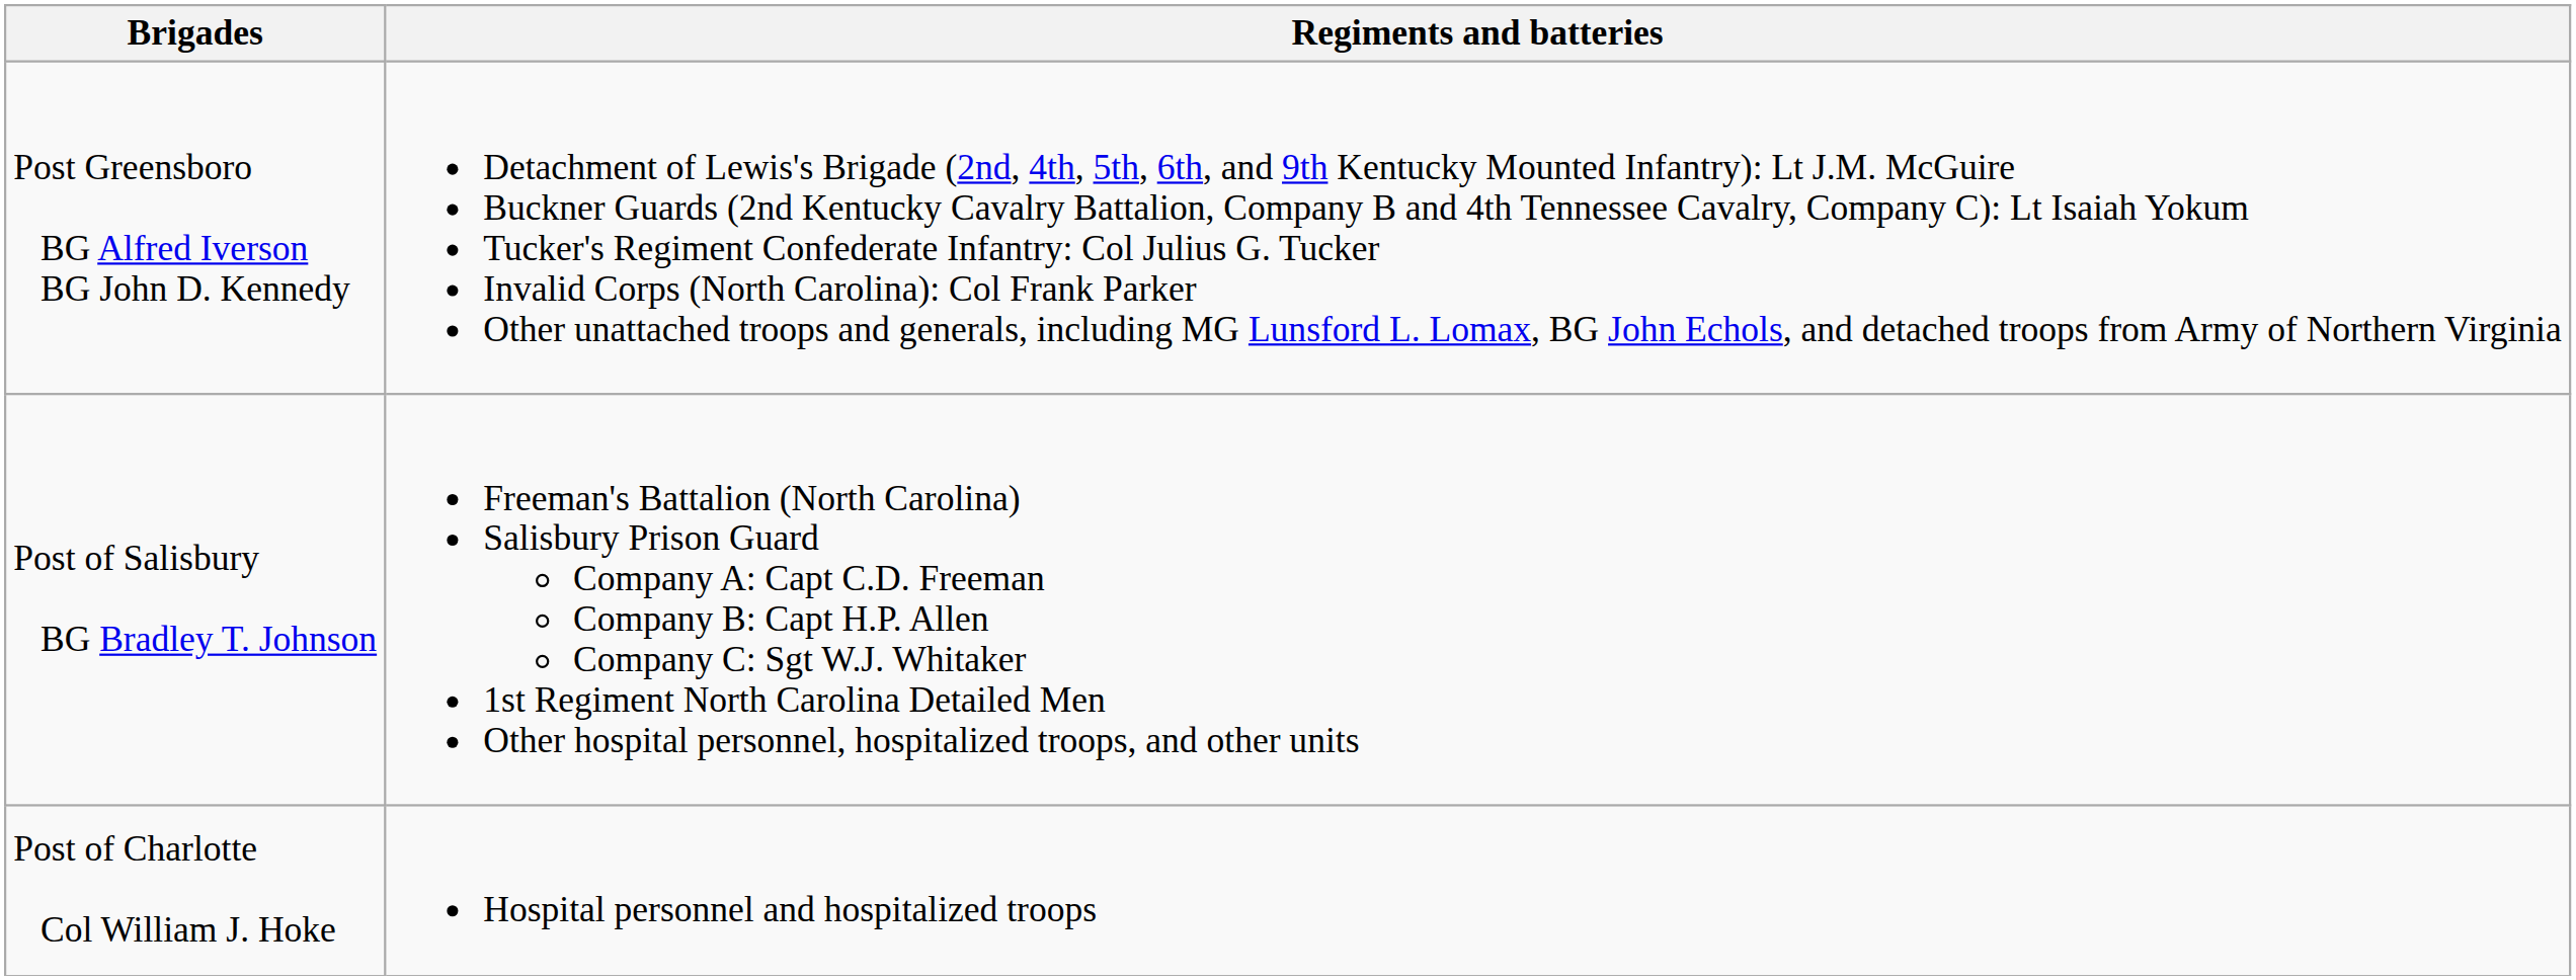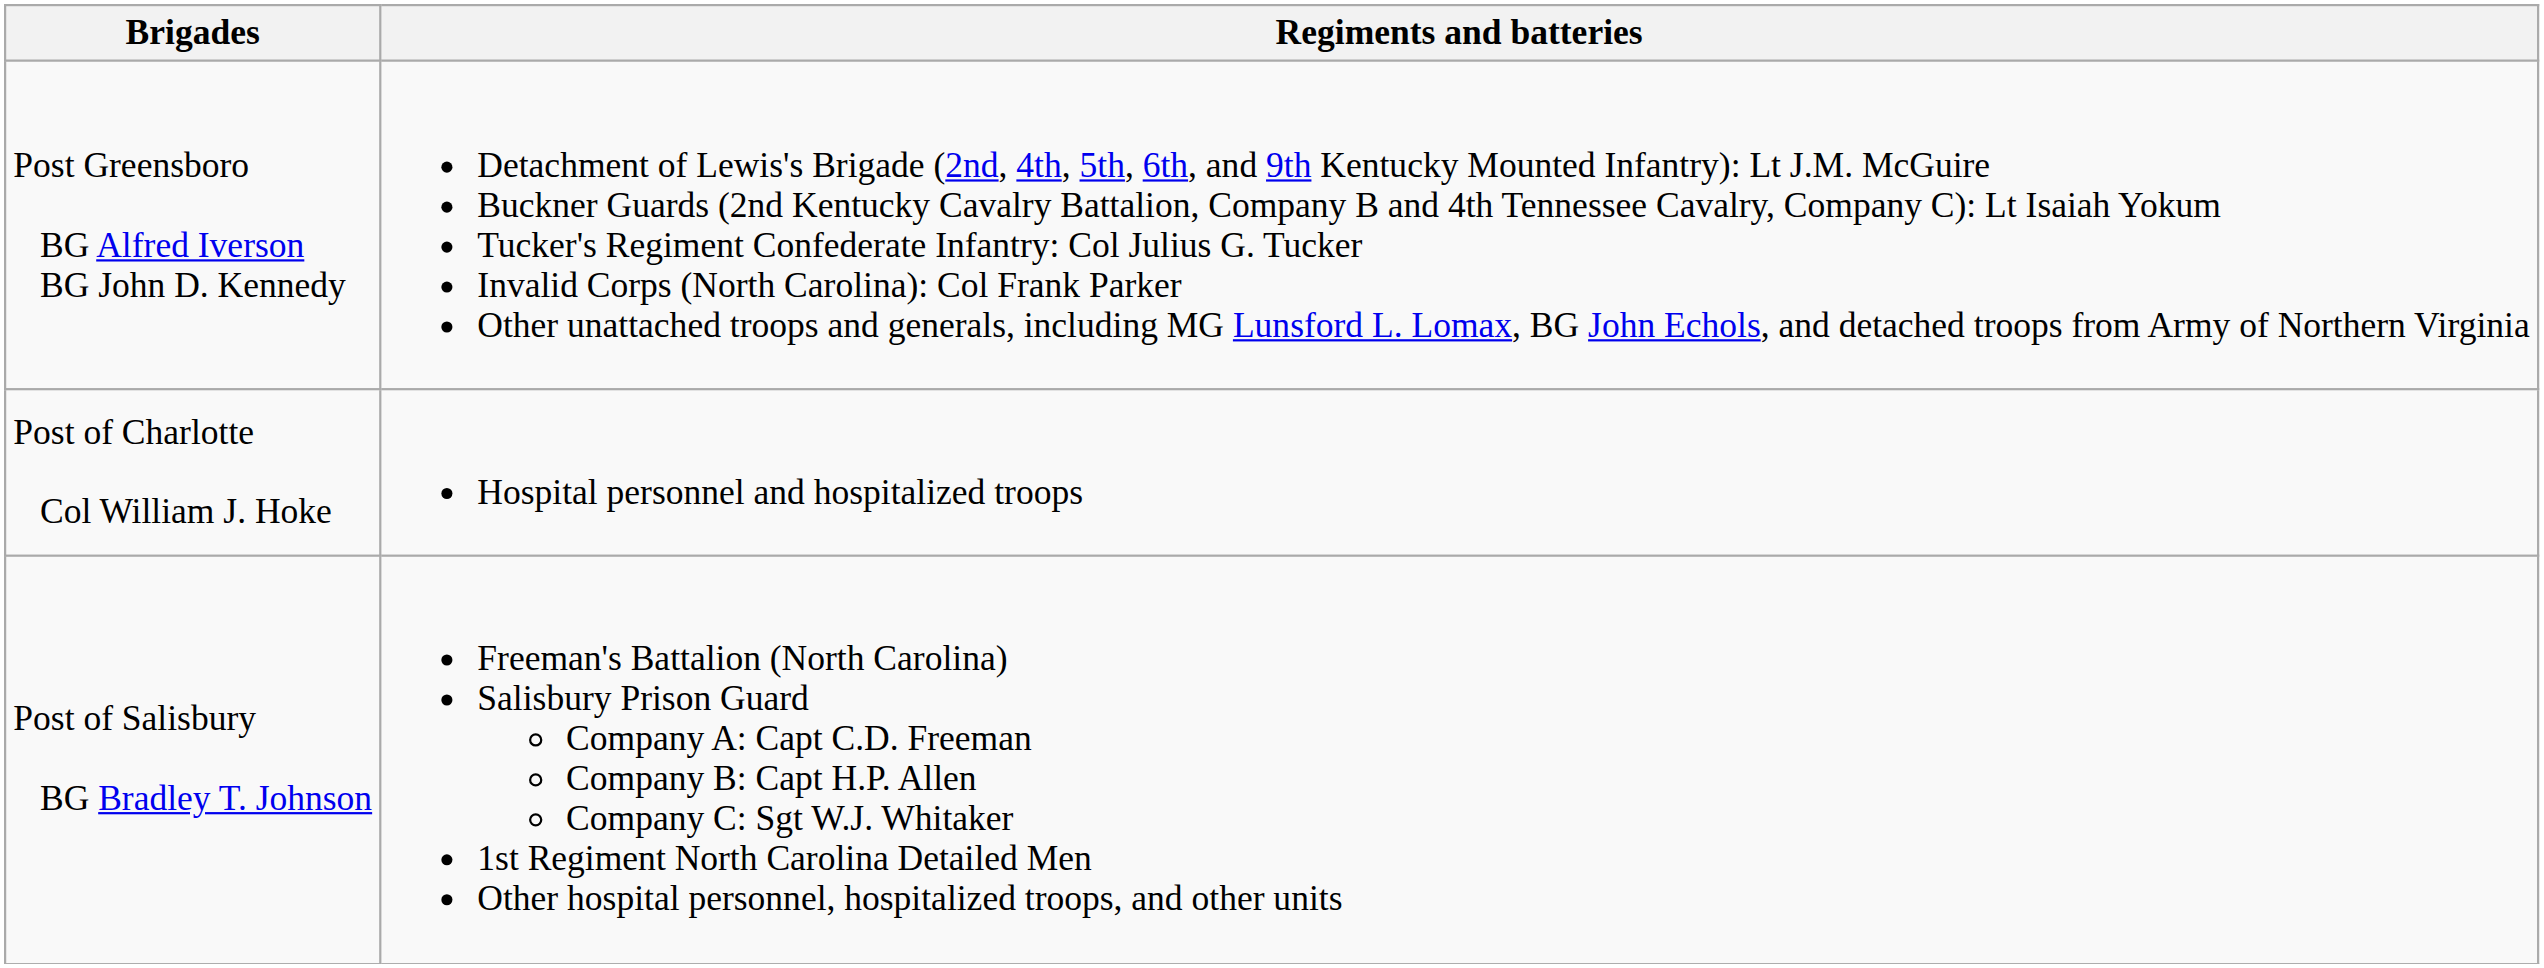rows swapped: Post of Salisbury BG Bradley T. Johnson <-> Post of Charlotte Col William J. Hoke
